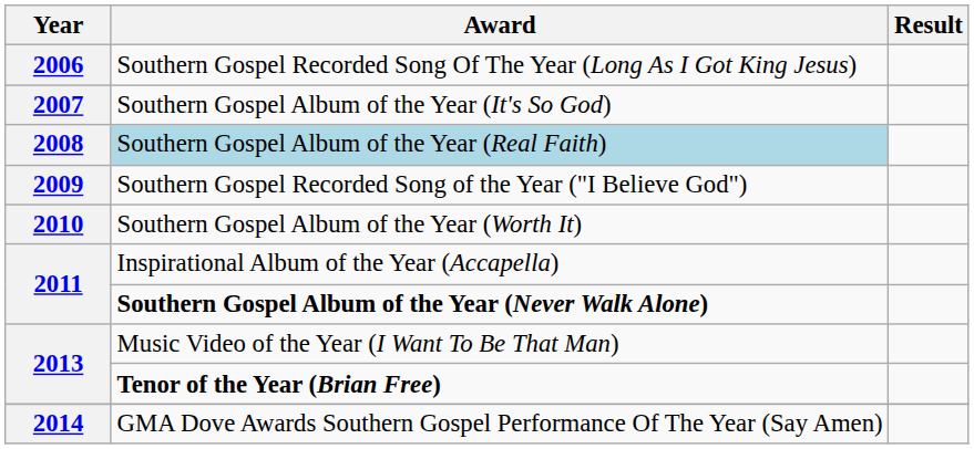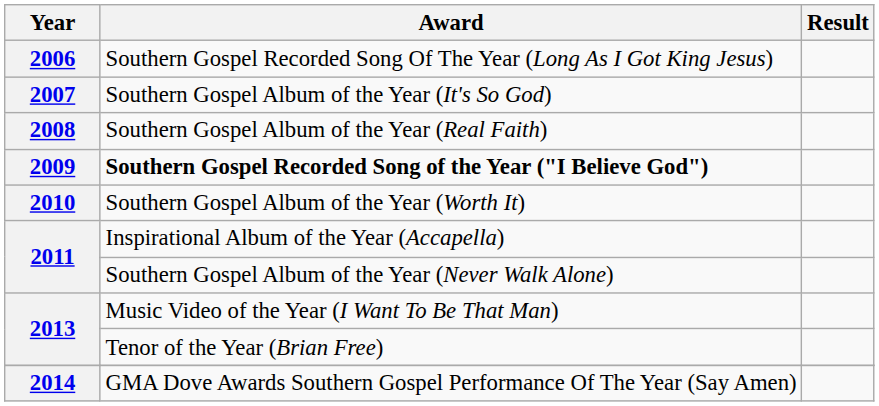Southern Gospel Album of the Year (Real Faith) | Award: lightblue background -> no background
Southern Gospel Recorded Song of the Year ("I Believe God") | Award: normal -> bold
Southern Gospel Album of the Year (Never Walk Alone) | Award: bold -> normal
Tenor of the Year (Brian Free) | Award: bold -> normal
